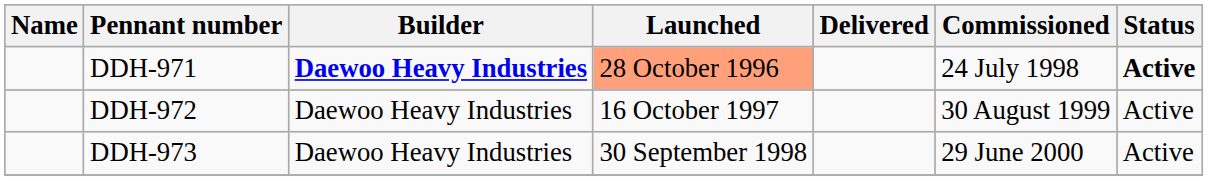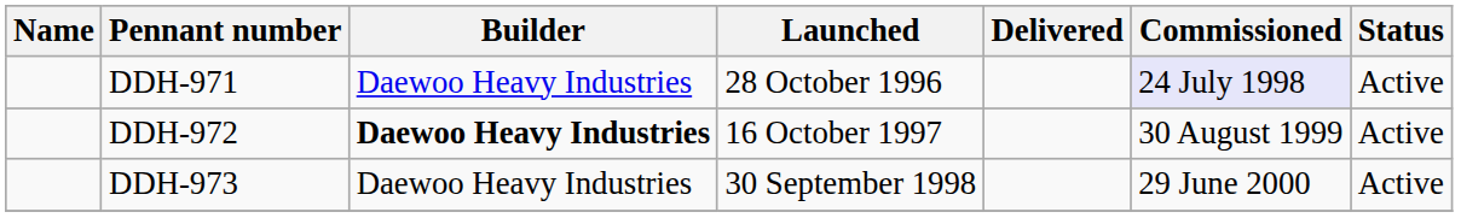DDH-971 | Builder: bold -> normal
DDH-971 | Launched: lightsalmon background -> no background
DDH-971 | Commissioned: no background -> lavender background
DDH-971 | Status: bold -> normal
DDH-972 | Builder: normal -> bold
